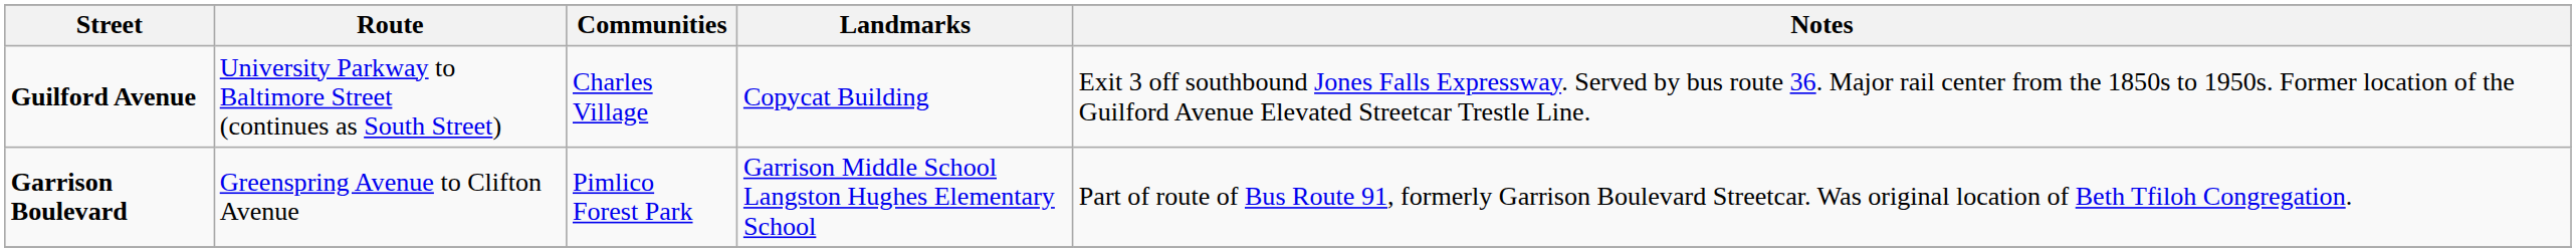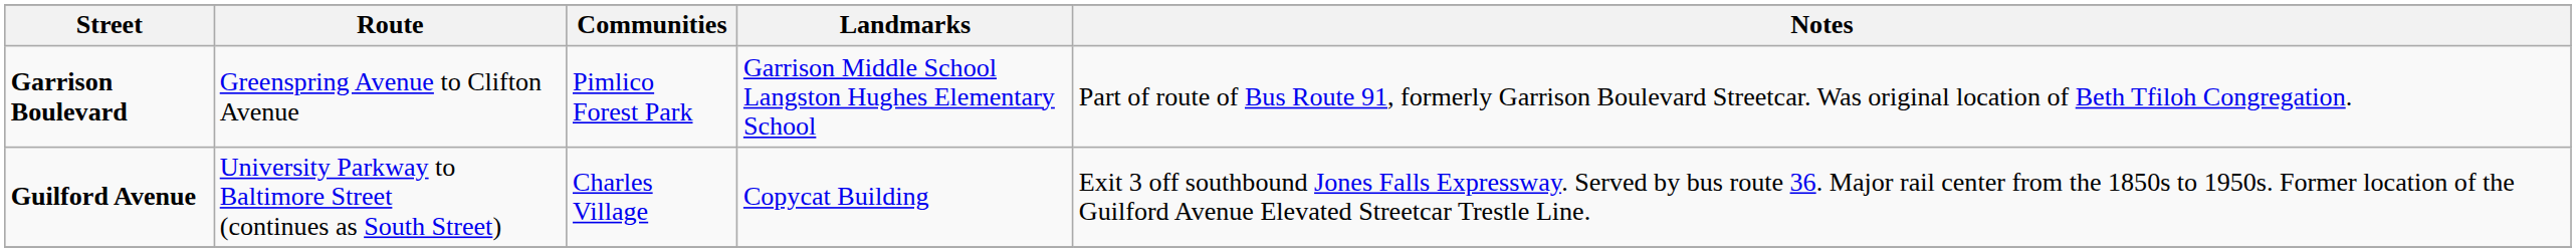rows swapped: Garrison Boulevard <-> Guilford Avenue
